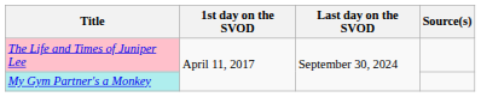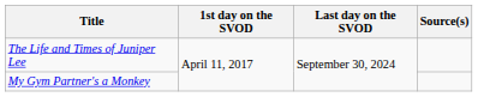The Life and Times of Juniper Lee | Title: pink background -> no background
My Gym Partner's a Monkey | Title: paleturquoise background -> no background
